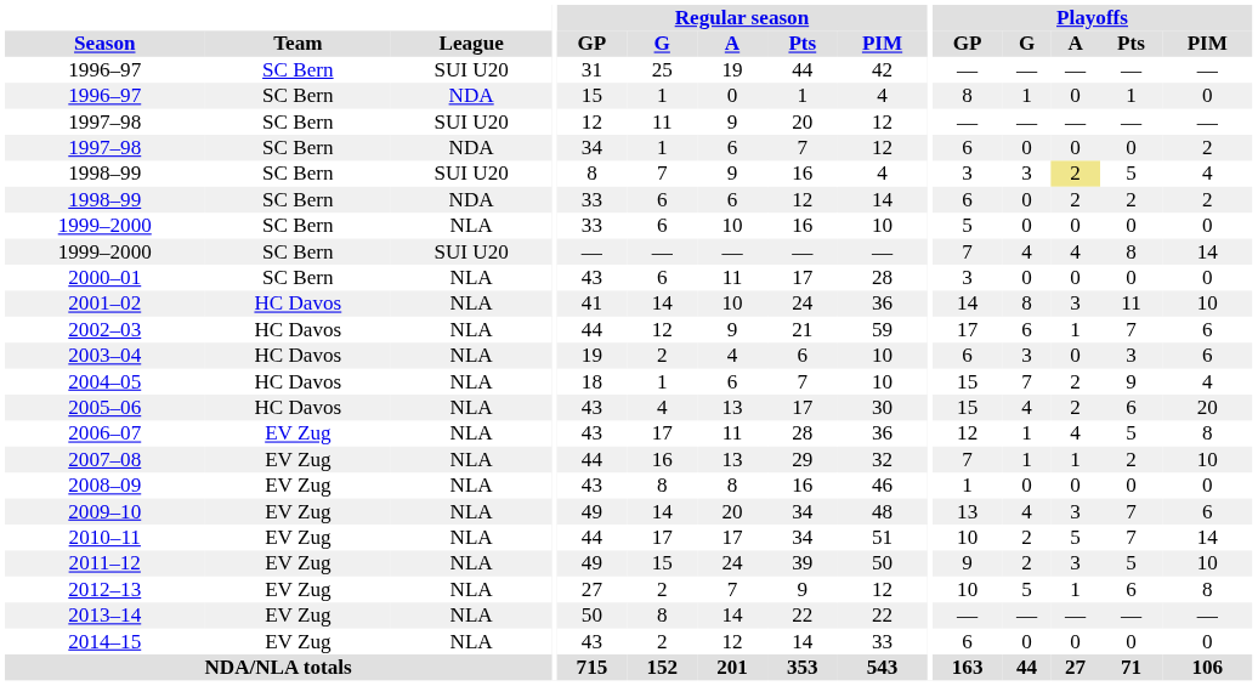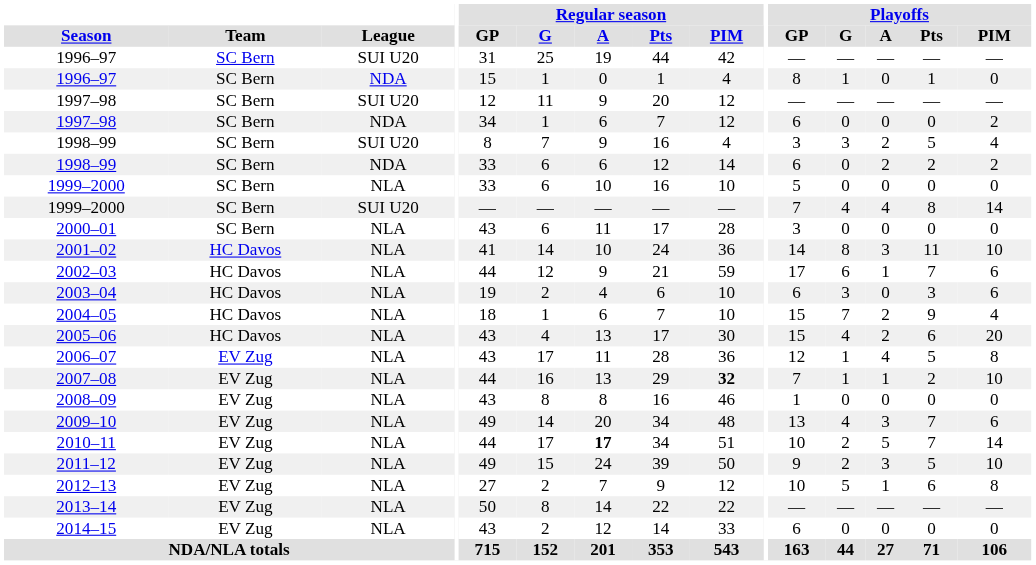1998–99 / SUI U20 | Playoffs / A: khaki background -> no background
2007–08 | Regular season / PIM: normal -> bold
2010–11 | Regular season / A: normal -> bold
